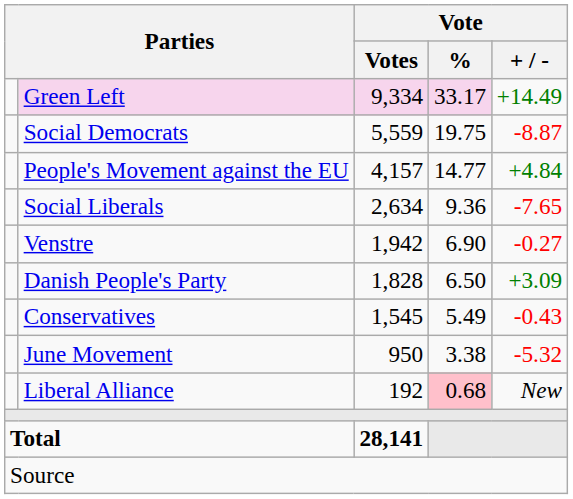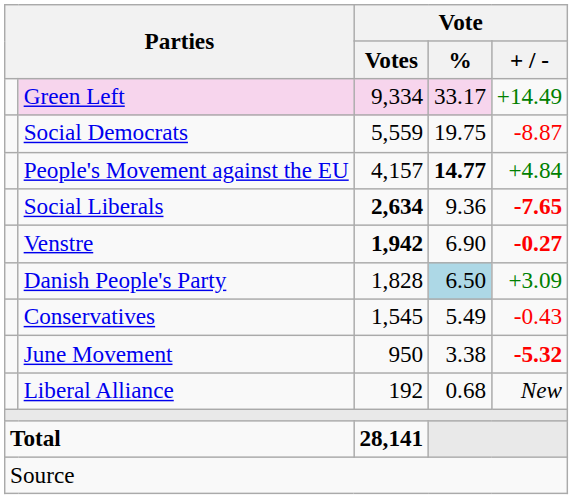People's Movement against the EU | Vote / %: normal -> bold
Social Liberals | Vote / Votes: normal -> bold
Social Liberals | Vote / + / -: normal -> bold
Venstre | Vote / Votes: normal -> bold
Venstre | Vote / + / -: normal -> bold
Danish People's Party | Vote / %: no background -> lightblue background
June Movement | Vote / + / -: normal -> bold
Liberal Alliance | Vote / %: pink background -> no background
